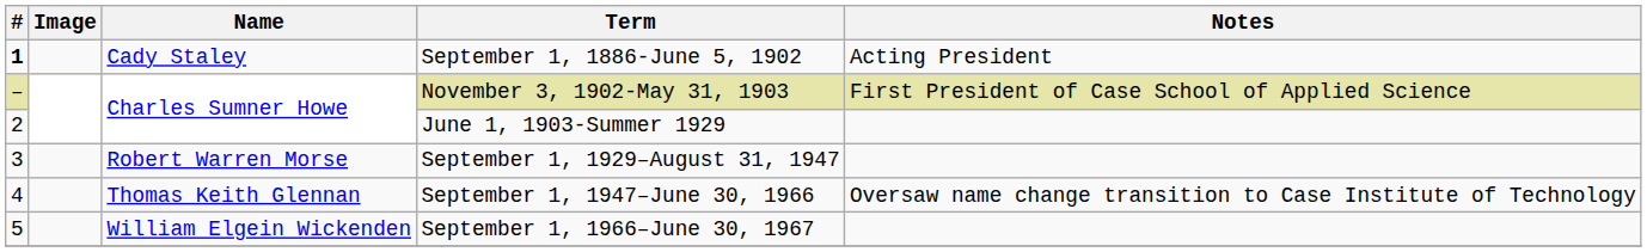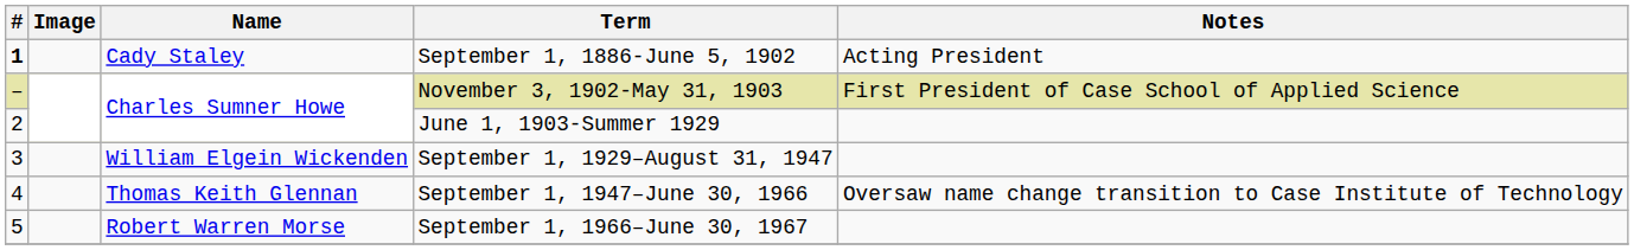September 1, 1929–August 31, 1947 | Name: Robert Warren Morse -> William Elgein Wickenden
September 1, 1966–June 30, 1967 | Name: William Elgein Wickenden -> Robert Warren Morse
